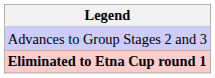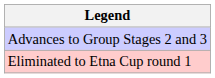row 3 | column 1: bold -> normal
